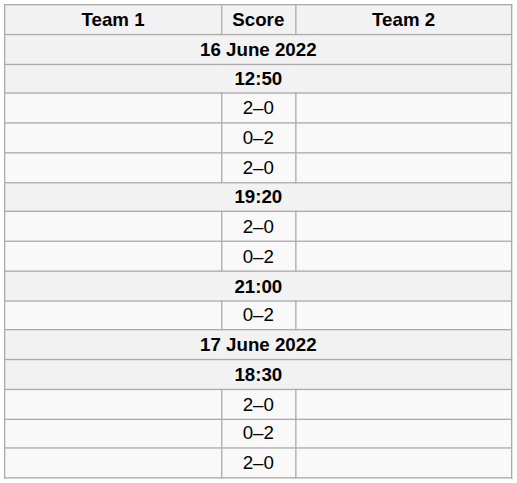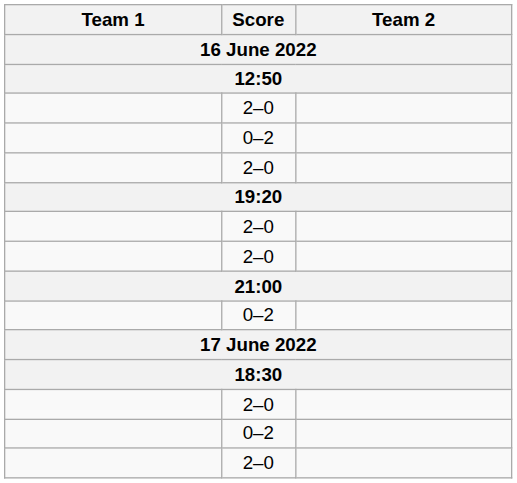row 9 | Score: 0–2 -> 2–0
